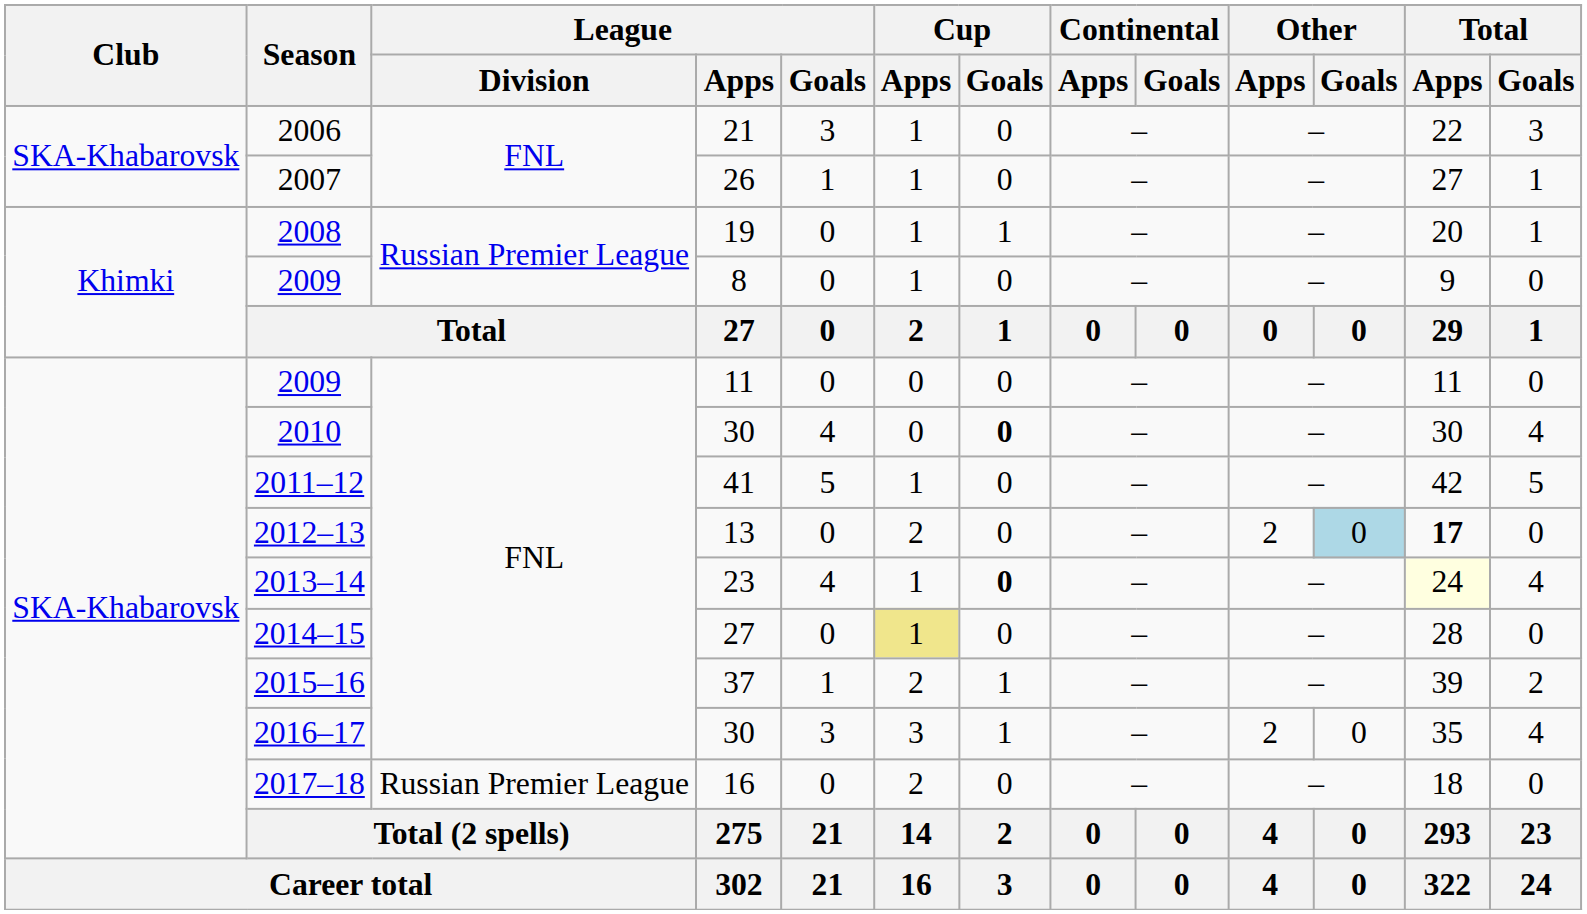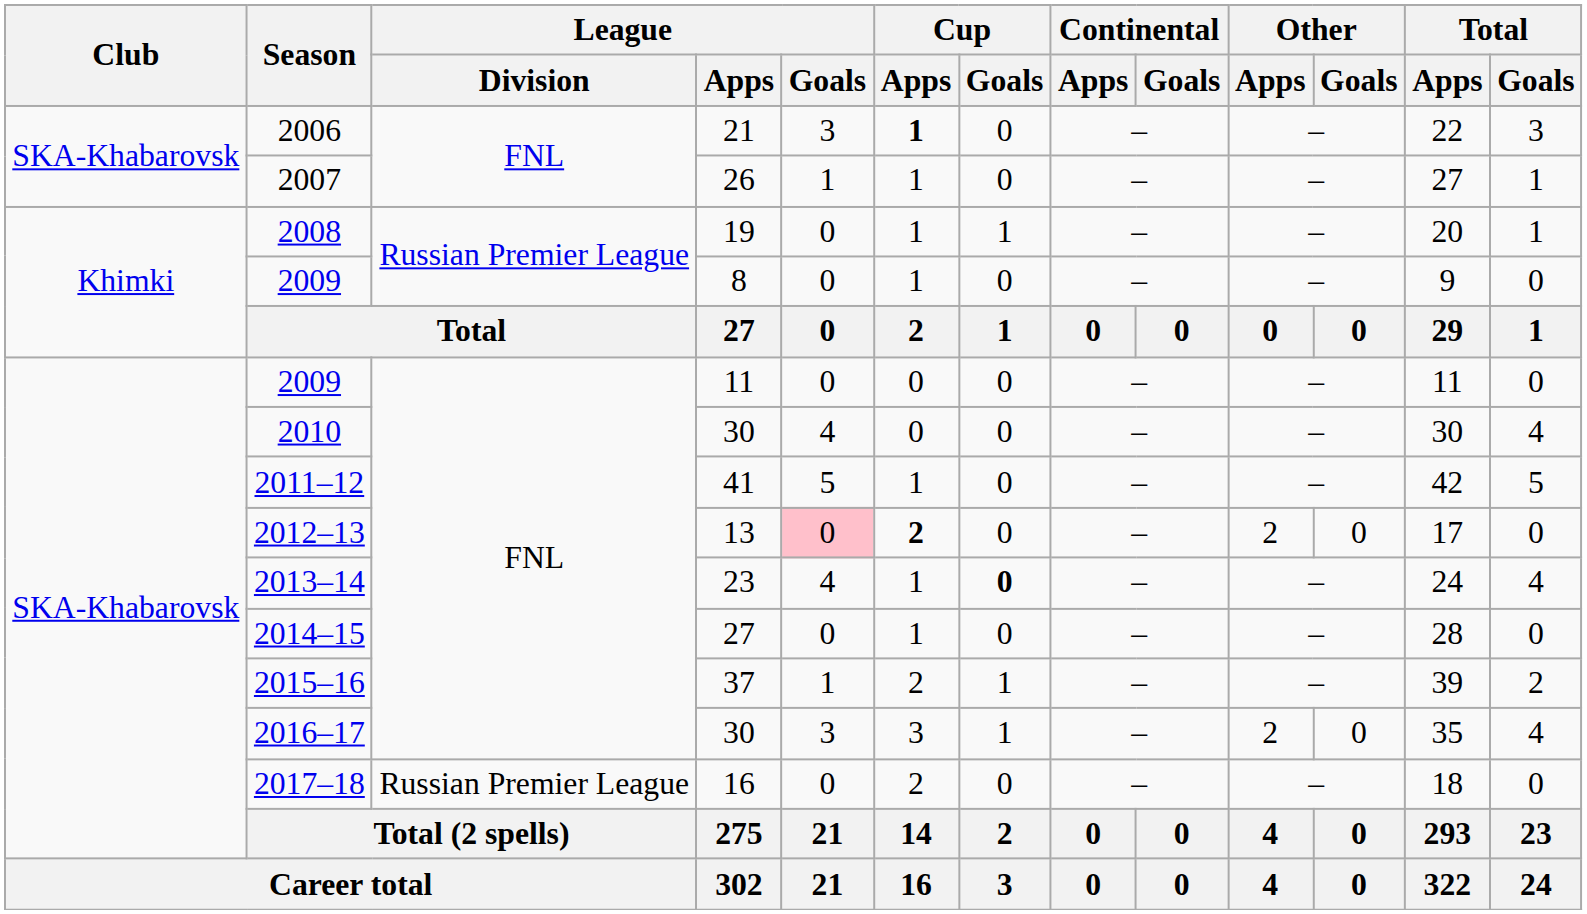2006 | Cup / Apps: normal -> bold
2010 | Cup / Goals: bold -> normal
2012–13 | League / Goals: no background -> pink background
2012–13 | Cup / Apps: normal -> bold
2012–13 | Other / Goals: lightblue background -> no background
2012–13 | Total / Apps: bold -> normal
2013–14 | Total / Apps: lightyellow background -> no background
2014–15 | Cup / Apps: khaki background -> no background
